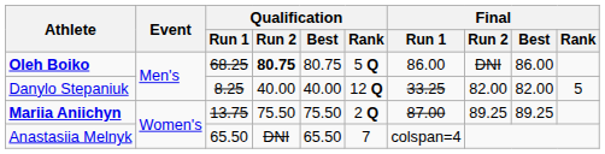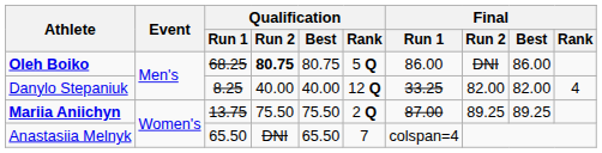Danylo Stepaniuk | Final / Rank: 5 -> 4
